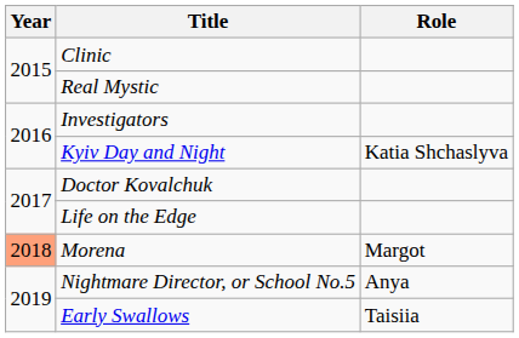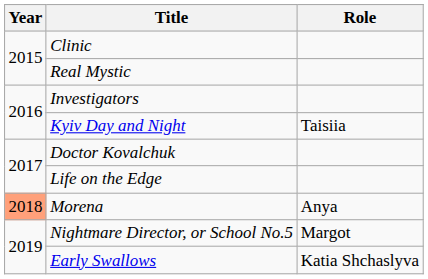Kyiv Day and Night | Role: Katia Shchaslyva -> Taisiia
Morena | Role: Margot -> Anya
Nightmare Director, or School No.5 | Role: Anya -> Margot
Early Swallows | Role: Taisiia -> Katia Shchaslyva
